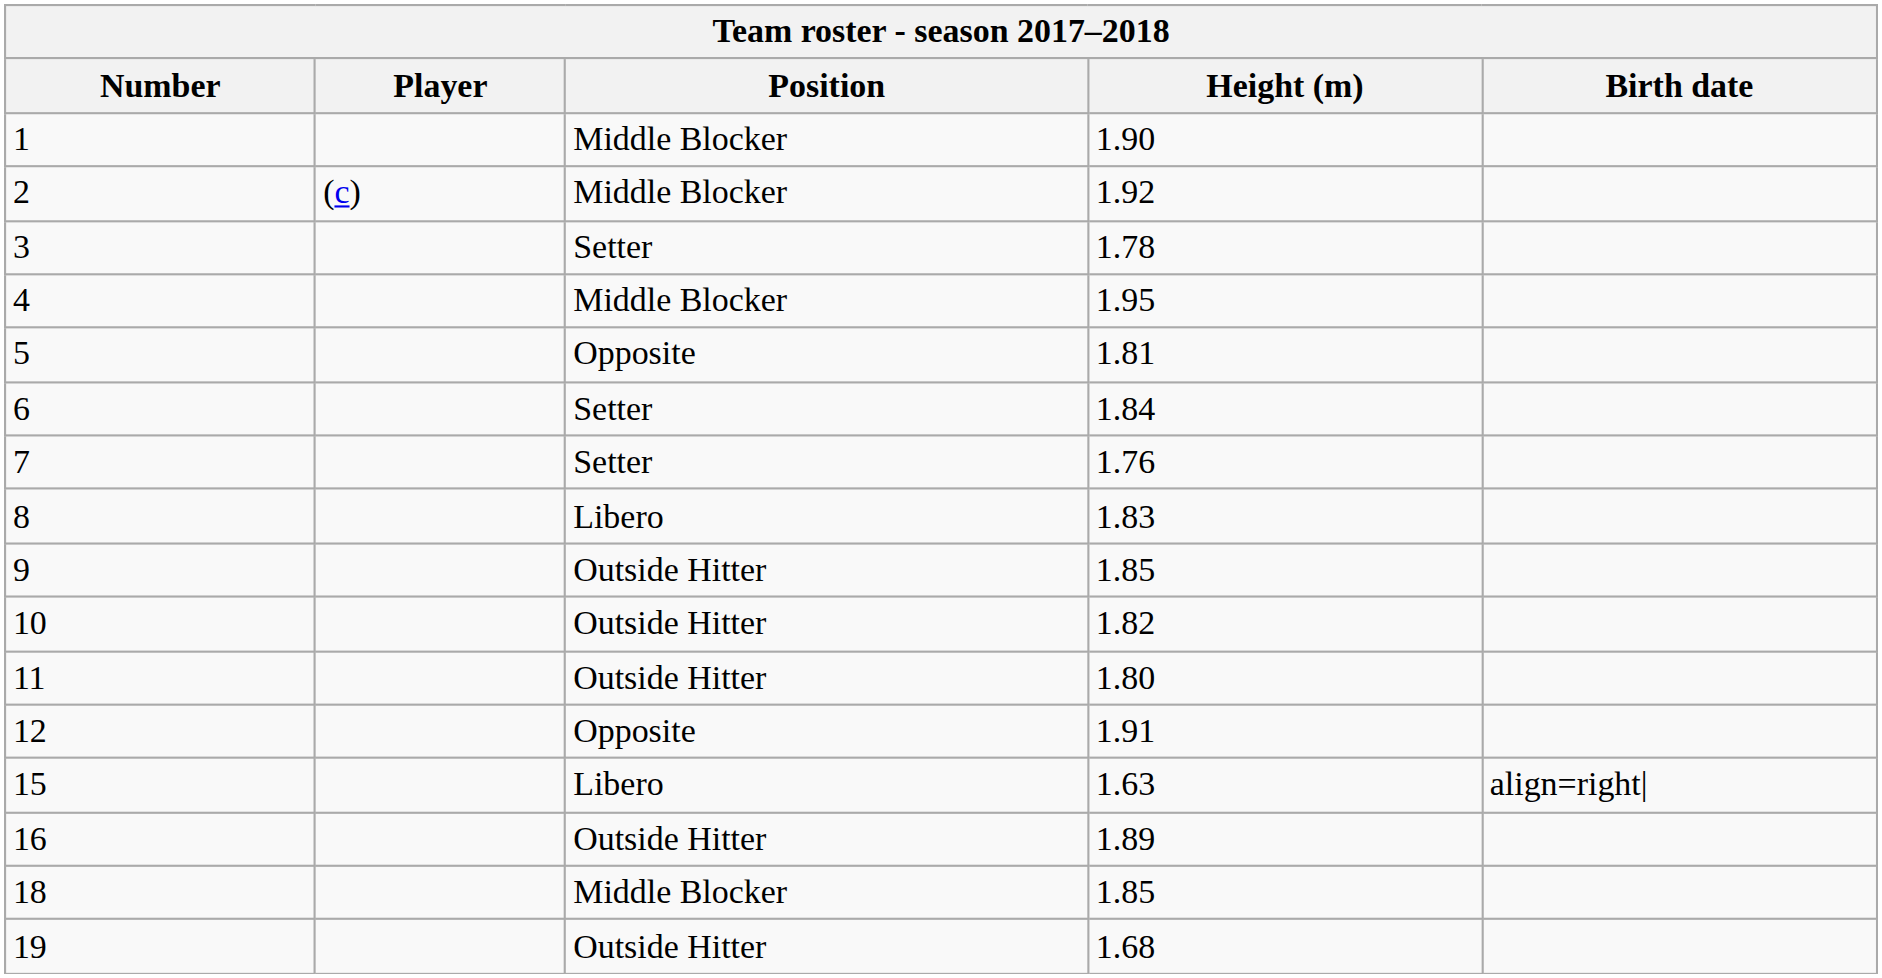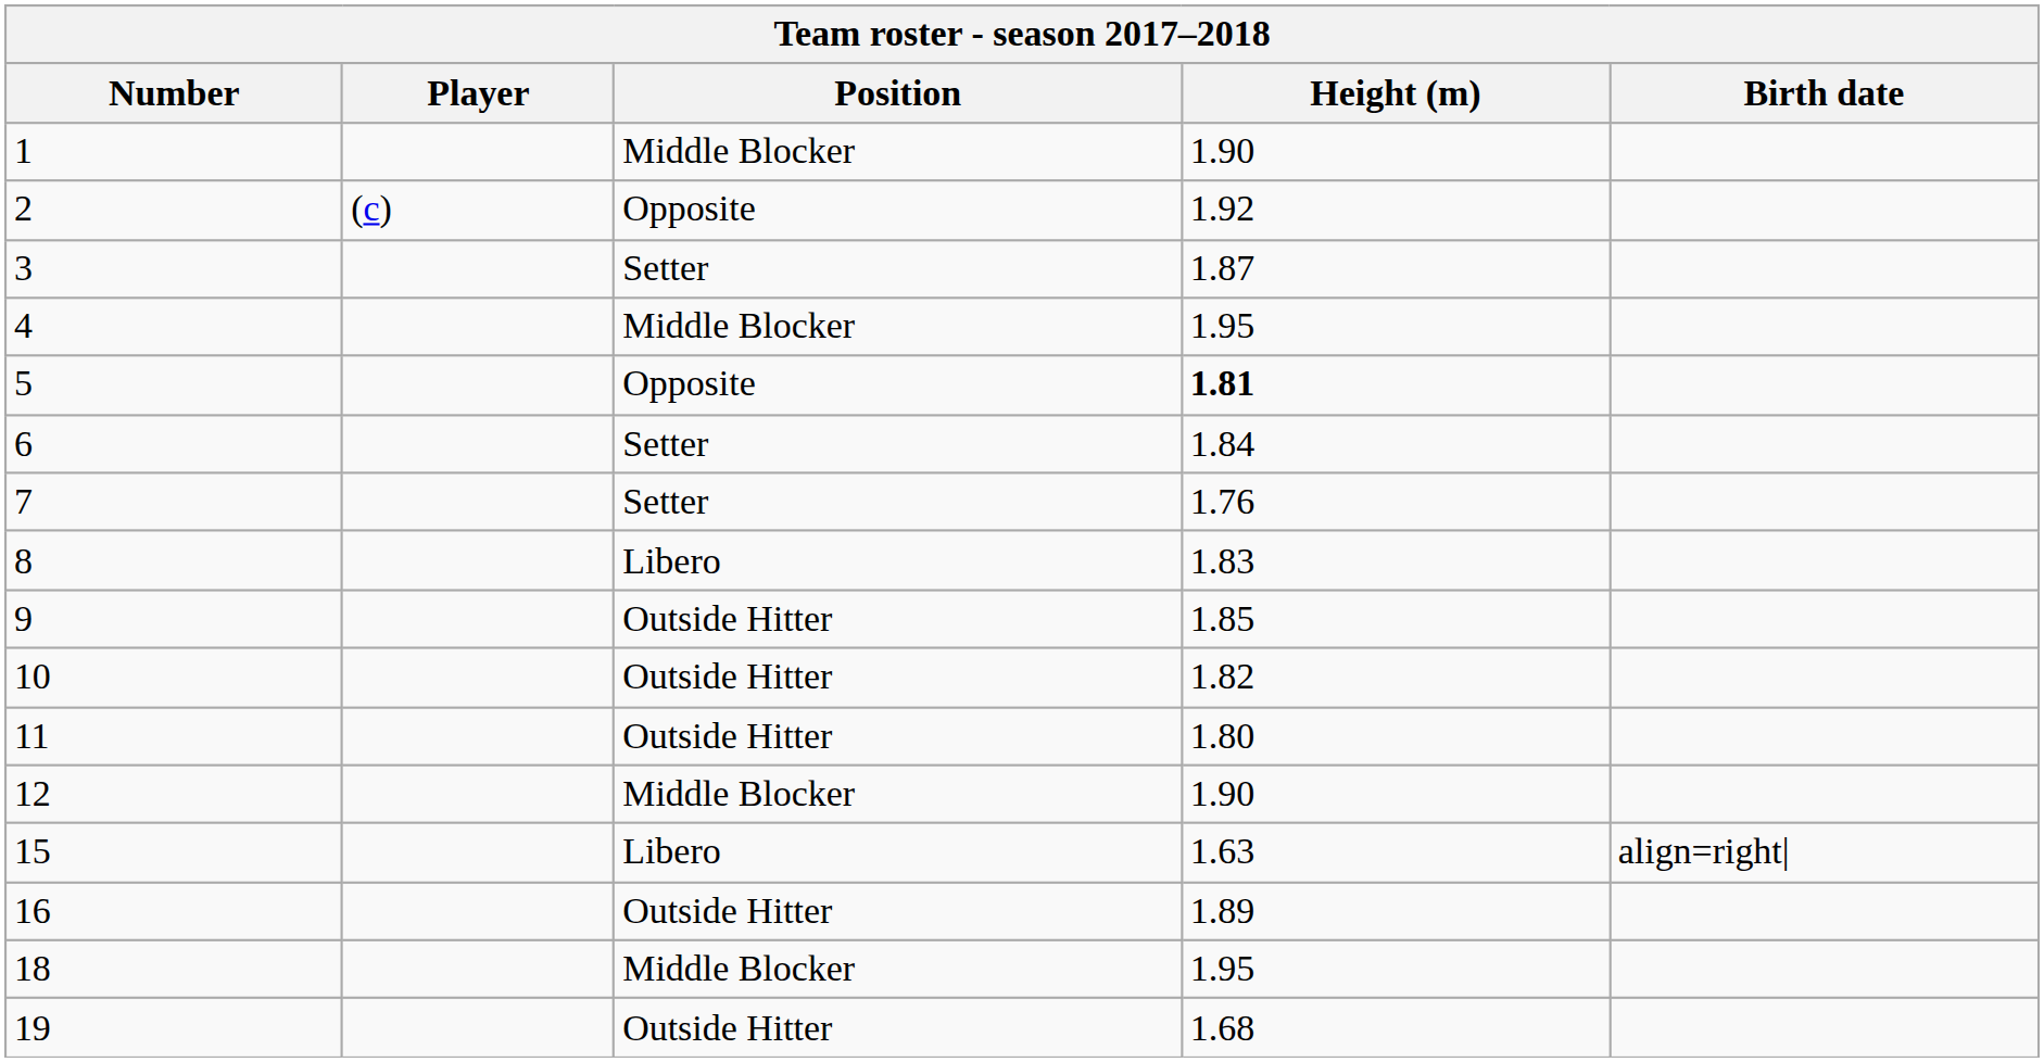2 | Position: Middle Blocker -> Opposite
3 | Height (m): 1.78 -> 1.87
5 | Height (m): normal -> bold
12 | Position: Opposite -> Middle Blocker
12 | Height (m): 1.91 -> 1.90
18 | Height (m): 1.85 -> 1.95
